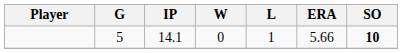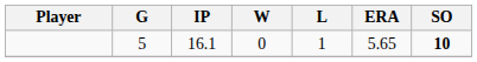row 2 | IP: 14.1 -> 16.1
row 2 | ERA: 5.66 -> 5.65
